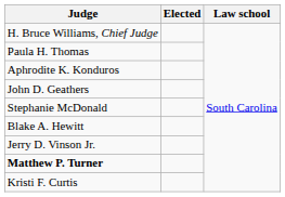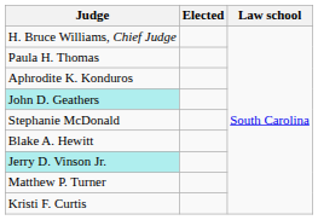John D. Geathers | Judge: no background -> paleturquoise background
Jerry D. Vinson Jr. | Judge: no background -> paleturquoise background
Matthew P. Turner | Judge: bold -> normal
